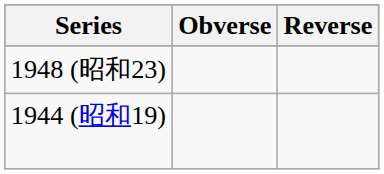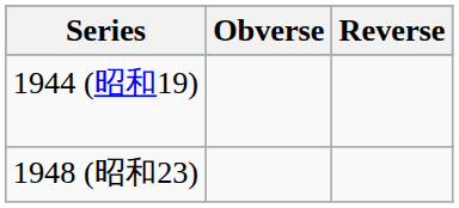rows swapped: 1944 (昭和19) <-> 1948 (昭和23)
